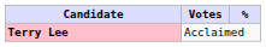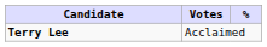Terry Lee | Candidate: pink background -> no background
